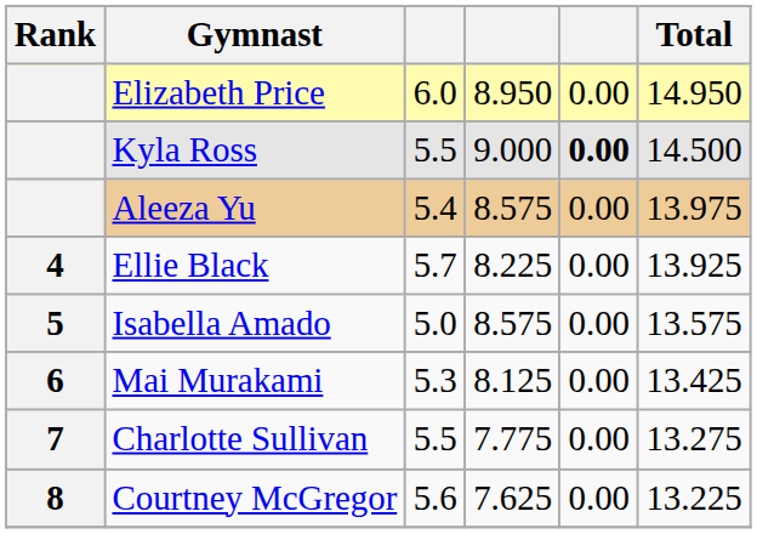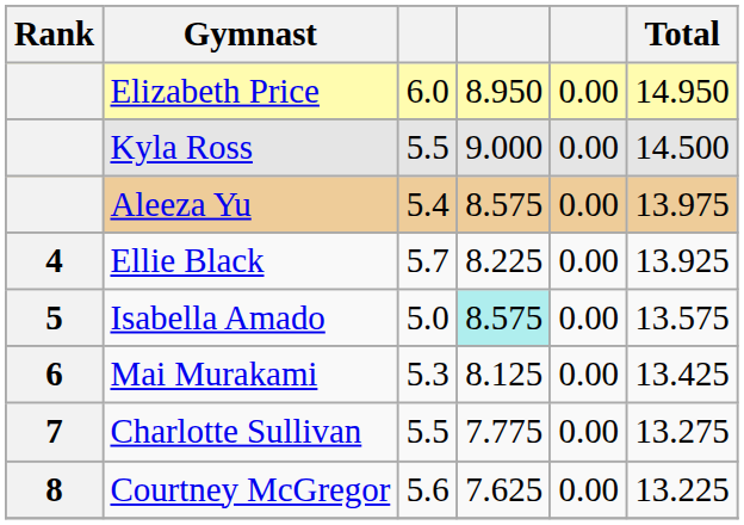Kyla Ross | column 5: bold -> normal
Isabella Amado | column 4: no background -> paleturquoise background
